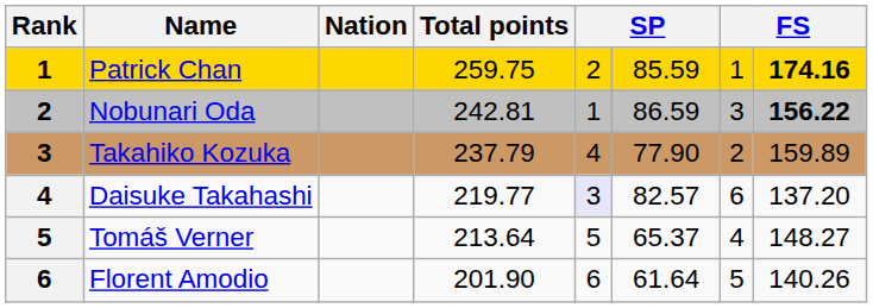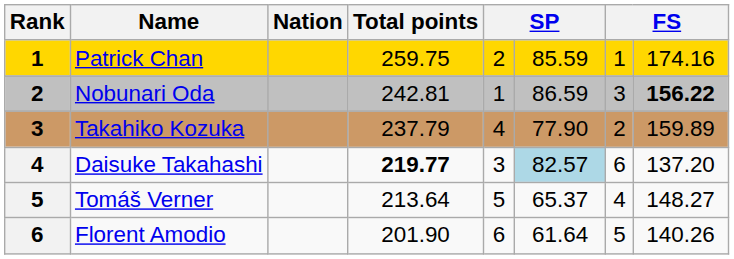Patrick Chan | column 8: bold -> normal
Daisuke Takahashi | Total points: normal -> bold
Daisuke Takahashi | column 5: lavender background -> no background
Daisuke Takahashi | column 6: no background -> lightblue background
